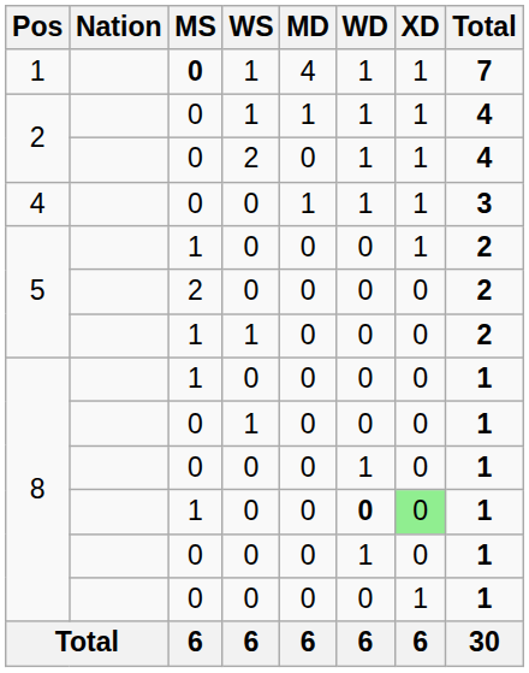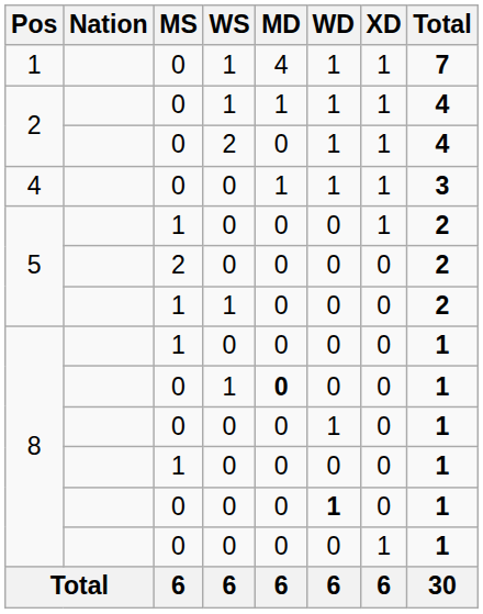row 2 | MS: bold -> normal
row 10 | MD: normal -> bold
row 12 | WD: bold -> normal
row 12 | XD: lightgreen background -> no background
row 13 | WD: normal -> bold
